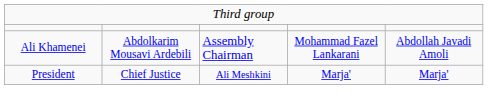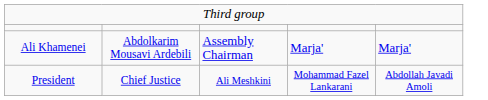Ali Khamenei | column 4: Mohammad Fazel Lankarani -> Marja'
Ali Khamenei | column 5: Abdollah Javadi Amoli -> Marja'
President | column 4: Marja' -> Mohammad Fazel Lankarani
President | column 5: Marja' -> Abdollah Javadi Amoli
